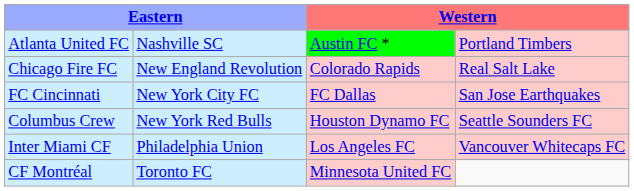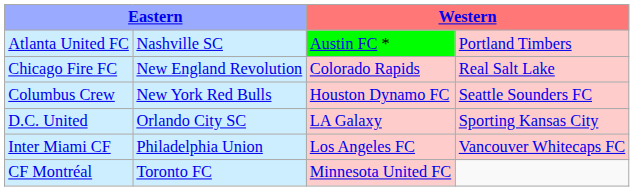- row: FC Cincinnati | New York City FC | FC Dallas | San Jose Earthquakes
+ row: D.C. United | Orlando City SC | LA Galaxy | Sporting Kansas City
